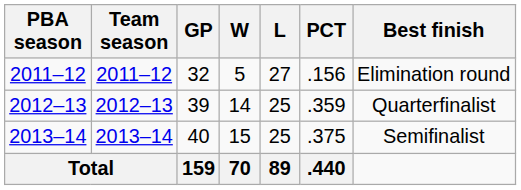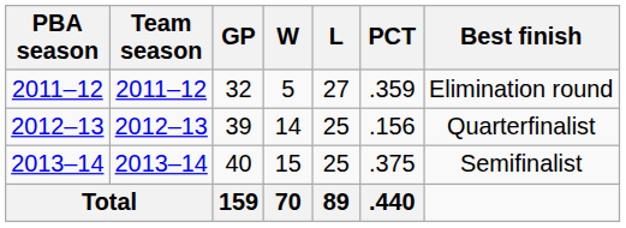row 2 | PCT: .156 -> .359
row 3 | PCT: .359 -> .156
